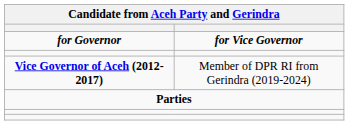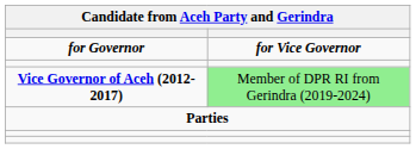row 5 | column 2: no background -> lightgreen background
